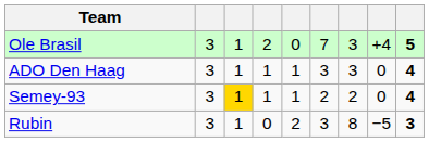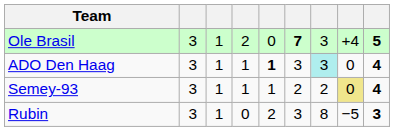Ole Brasil | column 6: normal -> bold
ADO Den Haag | column 5: normal -> bold
ADO Den Haag | column 7: no background -> paleturquoise background
Semey-93 | column 3: gold background -> no background
Semey-93 | column 8: no background -> khaki background
